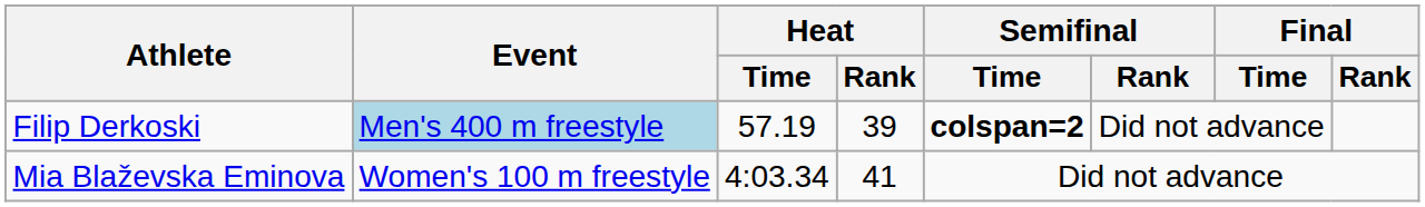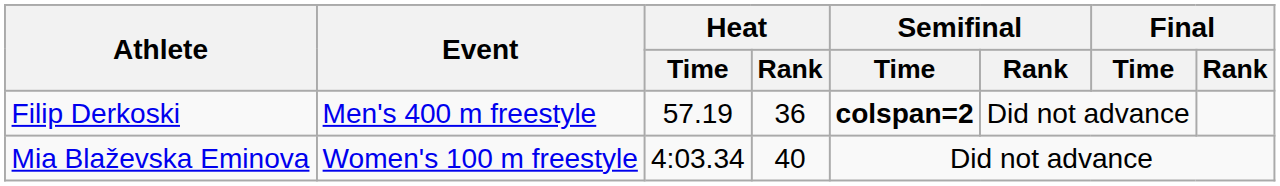Filip Derkoski | Event: lightblue background -> no background
Filip Derkoski | Heat / Rank: 39 -> 36
Mia Blaževska Eminova | Heat / Rank: 41 -> 40
